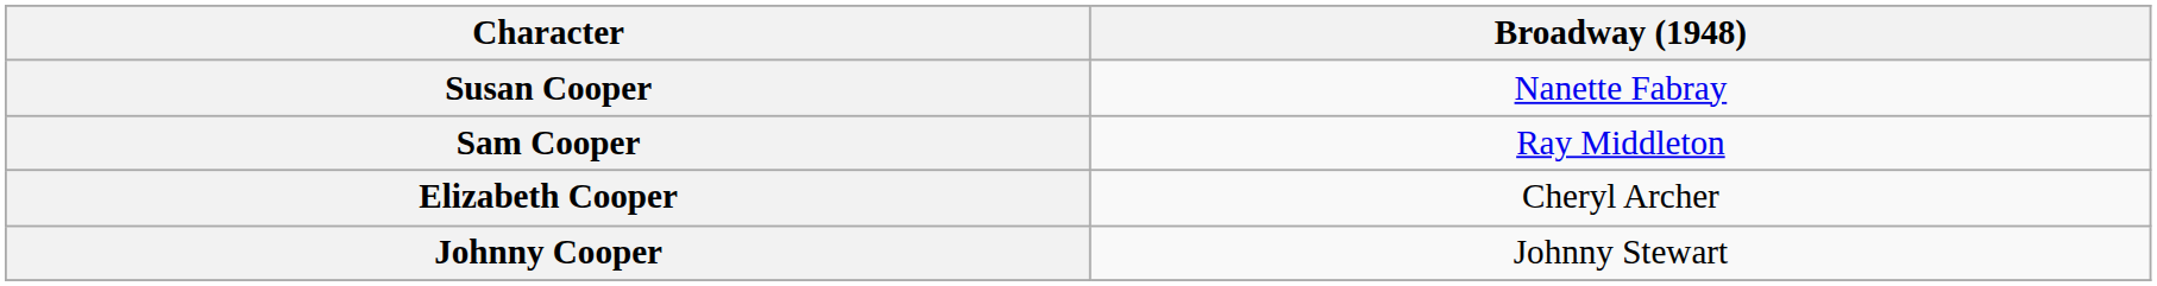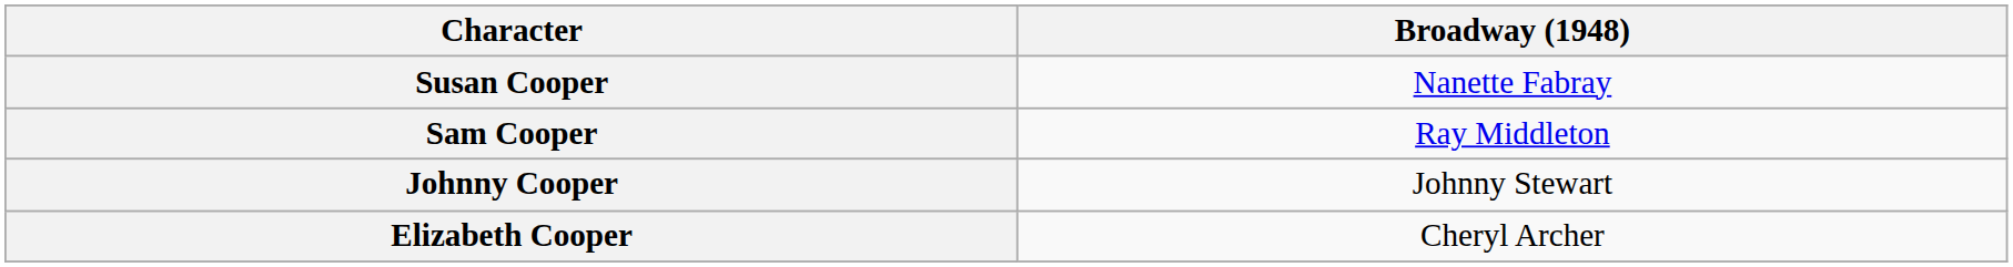rows swapped: Elizabeth Cooper <-> Johnny Cooper
